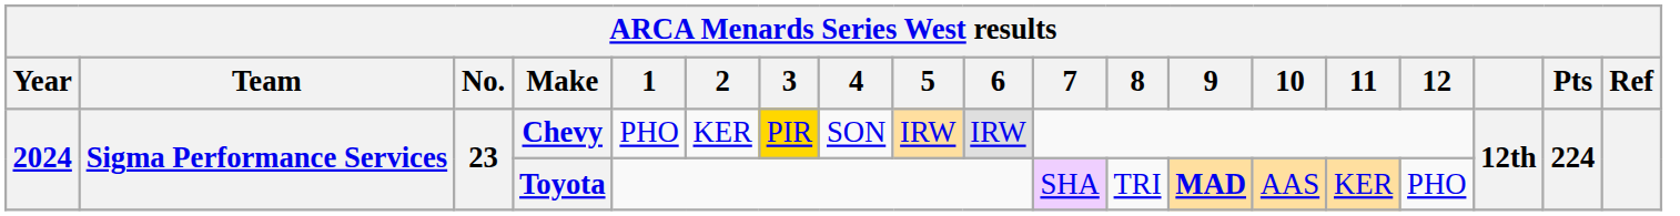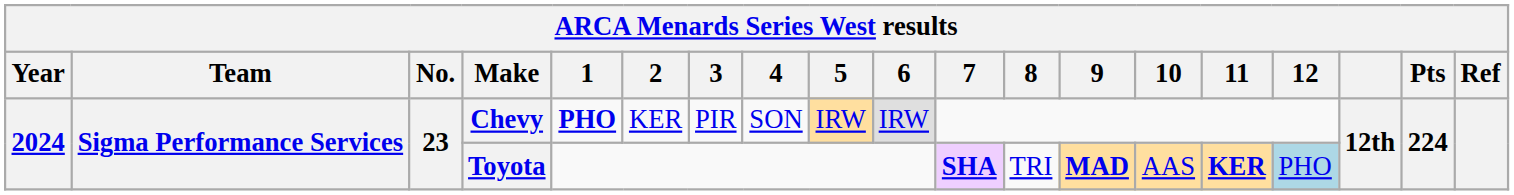Chevy | 1: normal -> bold
Chevy | 3: gold background -> no background
Toyota | 7: normal -> bold
Toyota | 11: normal -> bold
Toyota | 12: no background -> lightblue background
